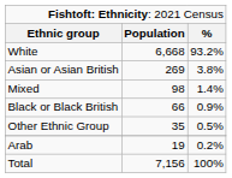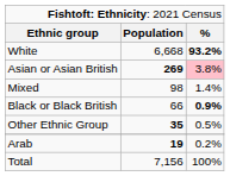White | column 3: normal -> bold
Asian or Asian British | column 2: normal -> bold
Asian or Asian British | column 3: no background -> pink background
Black or Black British | column 3: normal -> bold
Other Ethnic Group | column 2: normal -> bold
Arab | column 2: normal -> bold
